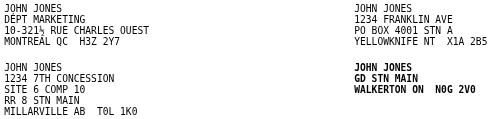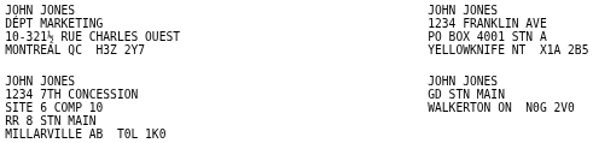row 2 | column 2: bold -> normal
